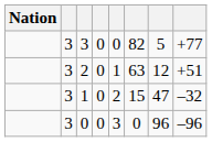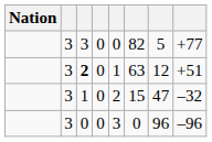row 3 | column 3: normal -> bold
